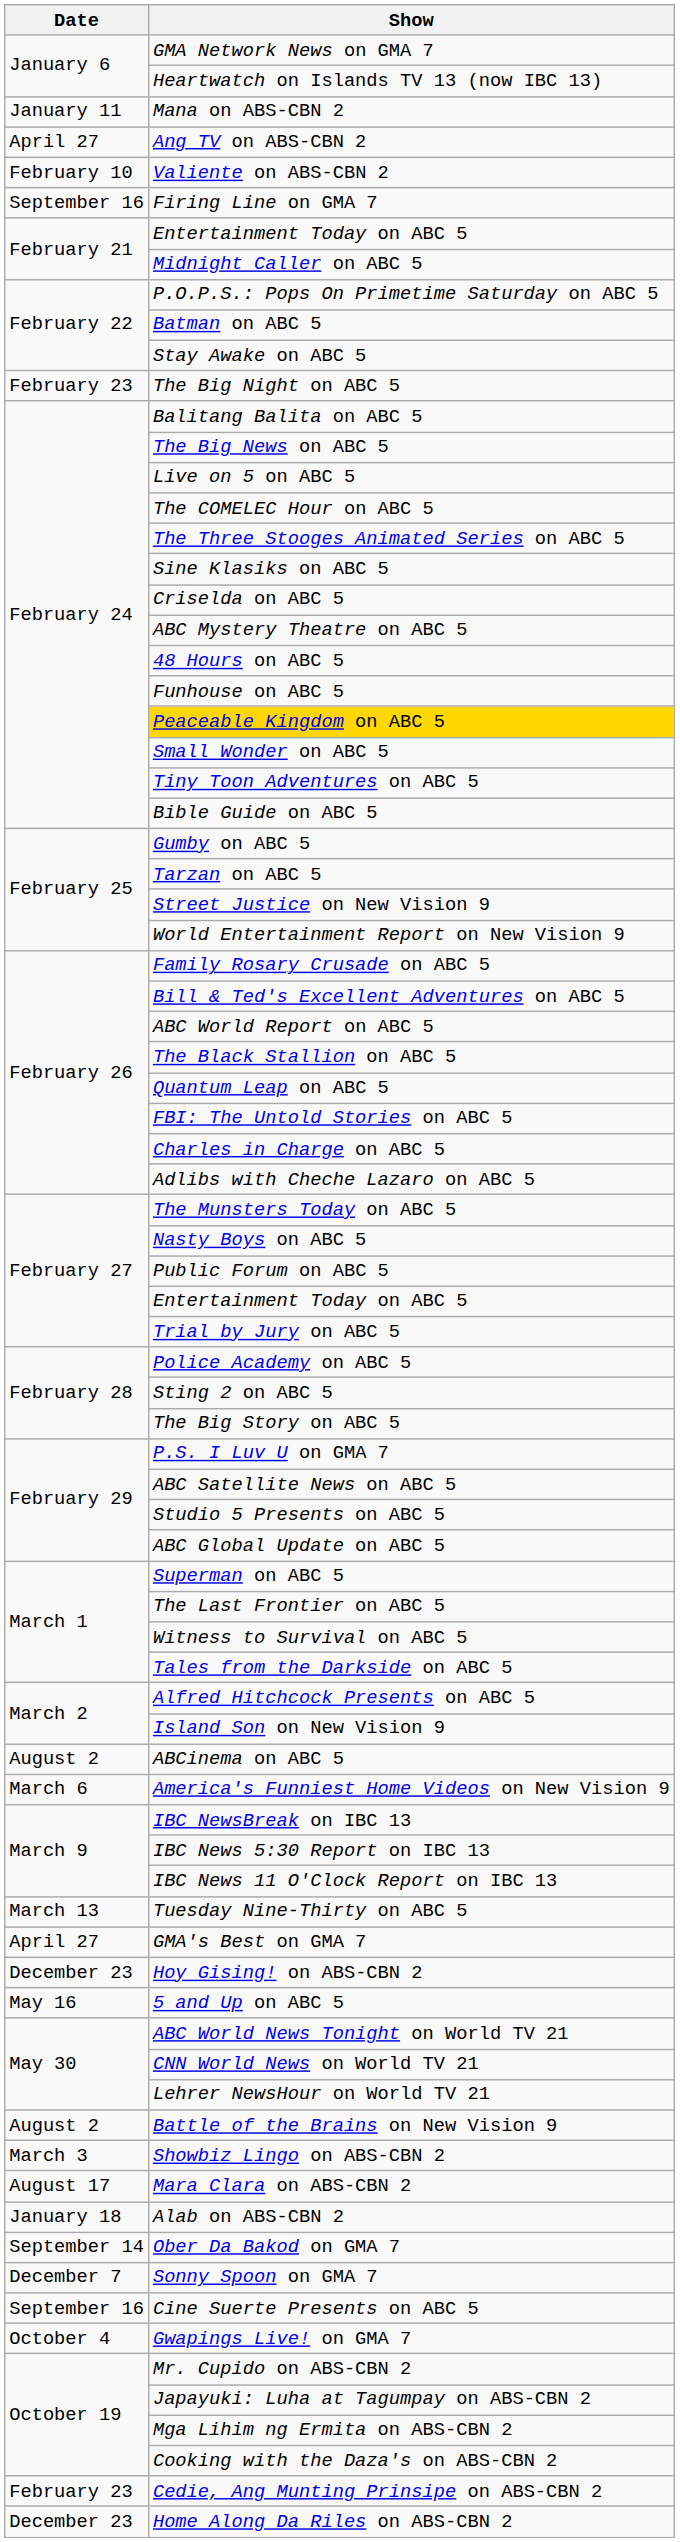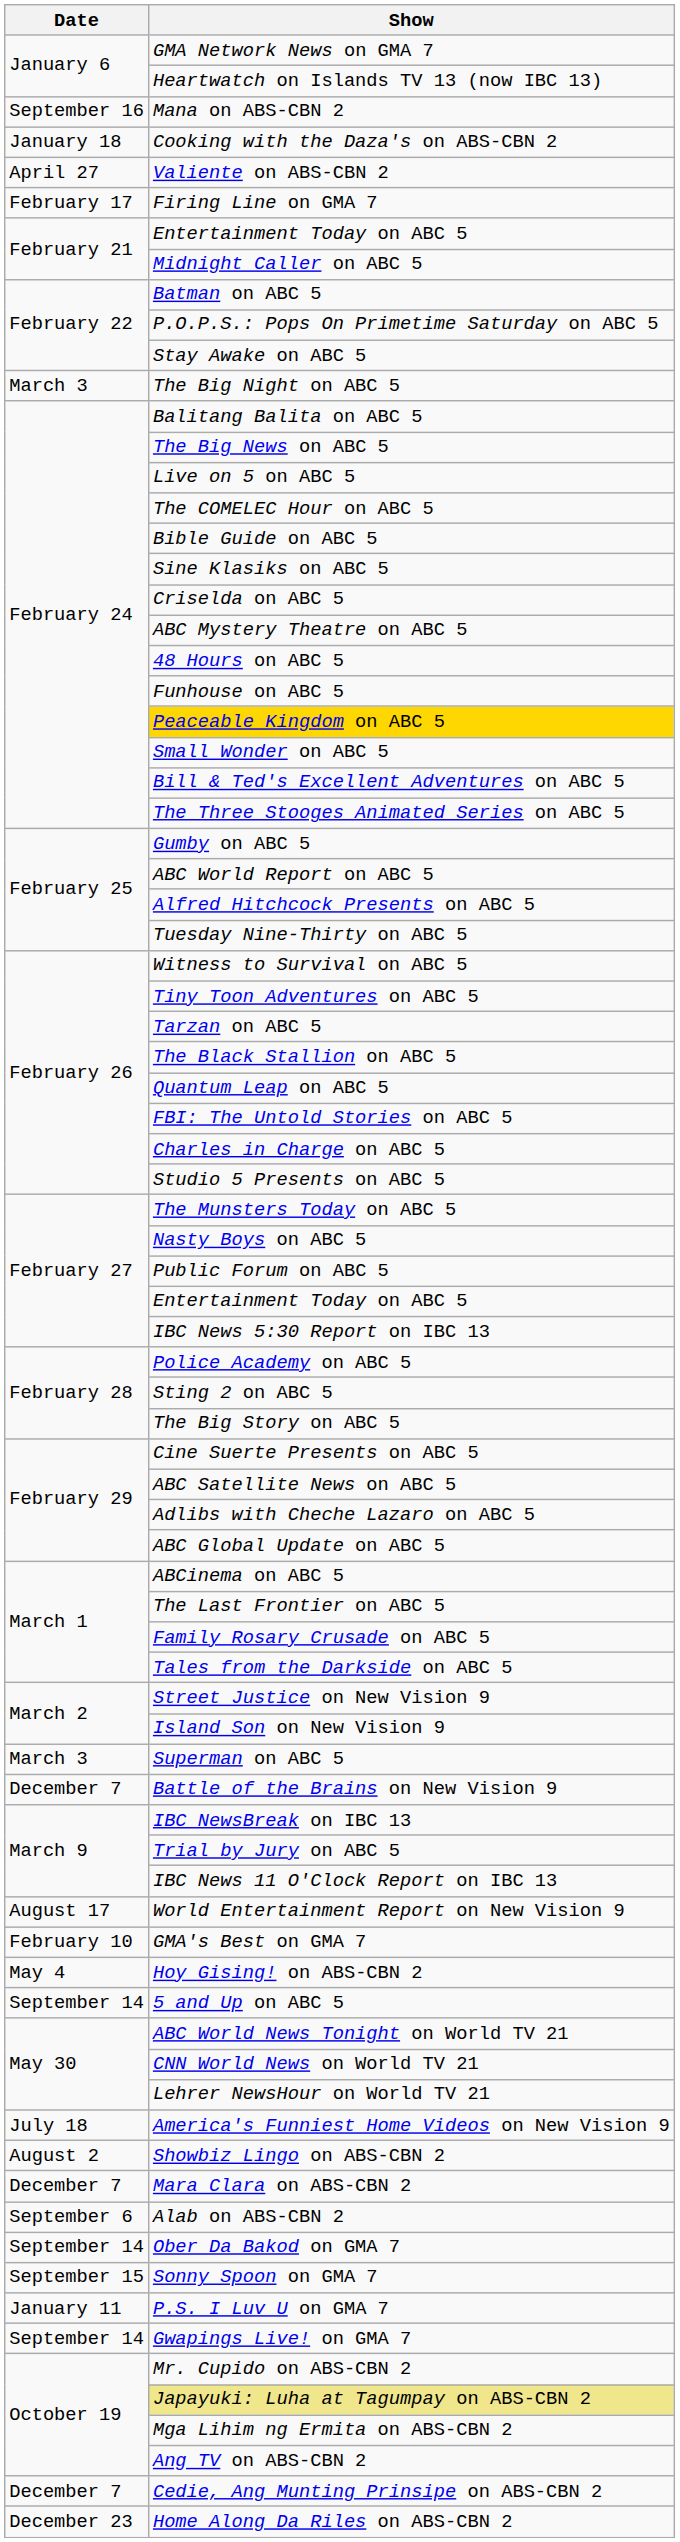row 4 | Date: January 11 -> September 16
row 5 | Date: April 27 -> January 18
row 5 | Show: Ang TV on ABS-CBN 2 -> Cooking with the Daza's on ABS-CBN 2
row 6 | Date: February 10 -> April 27
row 7 | Date: September 16 -> February 17
row 10 | Show: P.O.P.S.: Pops On Primetime Saturday on ABC 5 -> Batman on ABC 5
row 11 | Show: Batman on ABC 5 -> P.O.P.S.: Pops On Primetime Saturday on ABC 5
row 13 | Date: February 23 -> March 3
row 18 | Show: The Three Stooges Animated Series on ABC 5 -> Bible Guide on ABC 5
row 26 | Show: Tiny Toon Adventures on ABC 5 -> Bill & Ted's Excellent Adventures on ABC 5
row 27 | Show: Bible Guide on ABC 5 -> The Three Stooges Animated Series on ABC 5
row 29 | Show: Tarzan on ABC 5 -> ABC World Report on ABC 5
row 30 | Show: Street Justice on New Vision 9 -> Alfred Hitchcock Presents on ABC 5
row 31 | Show: World Entertainment Report on New Vision 9 -> Tuesday Nine-Thirty on ABC 5
row 32 | Show: Family Rosary Crusade on ABC 5 -> Witness to Survival on ABC 5
row 33 | Show: Bill & Ted's Excellent Adventures on ABC 5 -> Tiny Toon Adventures on ABC 5
row 34 | Show: ABC World Report on ABC 5 -> Tarzan on ABC 5
row 39 | Show: Adlibs with Cheche Lazaro on ABC 5 -> Studio 5 Presents on ABC 5
row 44 | Show: Trial by Jury on ABC 5 -> IBC News 5:30 Report on IBC 13
row 48 | Show: P.S. I Luv U on GMA 7 -> Cine Suerte Presents on ABC 5
row 50 | Show: Studio 5 Presents on ABC 5 -> Adlibs with Cheche Lazaro on ABC 5
row 52 | Show: Superman on ABC 5 -> ABCinema on ABC 5
row 54 | Show: Witness to Survival on ABC 5 -> Family Rosary Crusade on ABC 5
row 56 | Show: Alfred Hitchcock Presents on ABC 5 -> Street Justice on New Vision 9
row 58 | Date: August 2 -> March 3
row 58 | Show: ABCinema on ABC 5 -> Superman on ABC 5
row 59 | Date: March 6 -> December 7
row 59 | Show: America's Funniest Home Videos on New Vision 9 -> Battle of the Brains on New Vision 9
row 61 | Show: IBC News 5:30 Report on IBC 13 -> Trial by Jury on ABC 5
row 63 | Date: March 13 -> August 17
row 63 | Show: Tuesday Nine-Thirty on ABC 5 -> World Entertainment Report on New Vision 9
row 64 | Date: April 27 -> February 10
row 65 | Date: December 23 -> May 4
row 66 | Date: May 16 -> September 14
row 70 | Date: August 2 -> July 18
row 70 | Show: Battle of the Brains on New Vision 9 -> America's Funniest Home Videos on New Vision 9
row 71 | Date: March 3 -> August 2
row 72 | Date: August 17 -> December 7
row 73 | Date: January 18 -> September 6
row 75 | Date: December 7 -> September 15
row 76 | Date: September 16 -> January 11
row 76 | Show: Cine Suerte Presents on ABC 5 -> P.S. I Luv U on GMA 7
row 77 | Date: October 4 -> September 14
row 79 | Show: no background -> khaki background
row 81 | Show: Cooking with the Daza's on ABS-CBN 2 -> Ang TV on ABS-CBN 2
row 82 | Date: February 23 -> December 7
